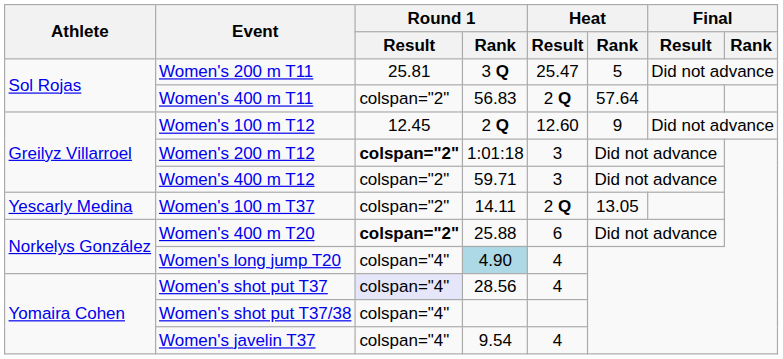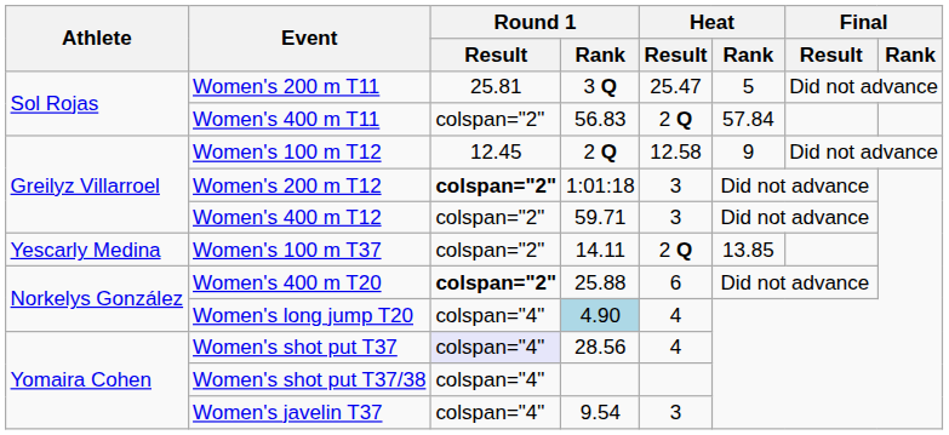Women's 400 m T11 | Heat / Rank: 57.64 -> 57.84
Women's 100 m T12 | Heat / Result: 12.60 -> 12.58
Women's 100 m T37 | Heat / Rank: 13.05 -> 13.85
Women's javelin T37 | Heat / Result: 4 -> 3
